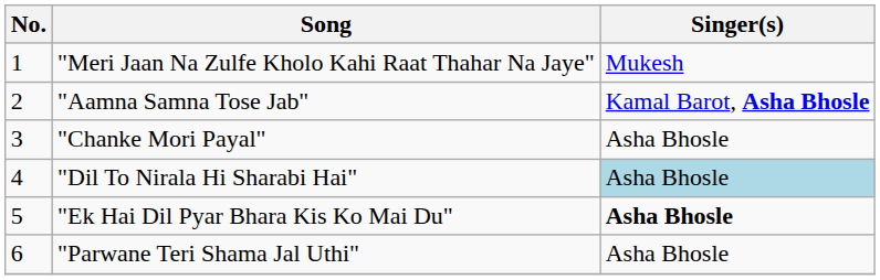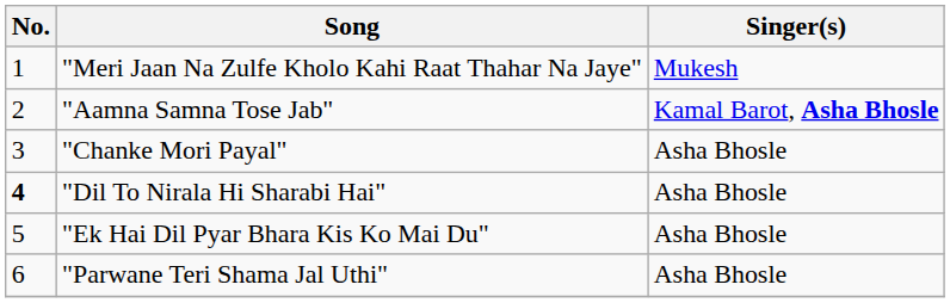"Dil To Nirala Hi Sharabi Hai" | No.: normal -> bold
"Dil To Nirala Hi Sharabi Hai" | Singer(s): lightblue background -> no background
"Ek Hai Dil Pyar Bhara Kis Ko Mai Du" | Singer(s): bold -> normal
